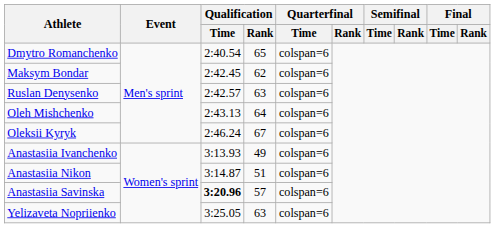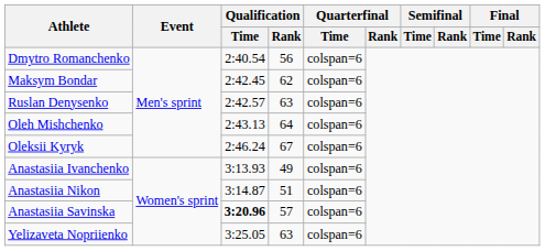Dmytro Romanchenko | Qualification / Rank: 65 -> 56
